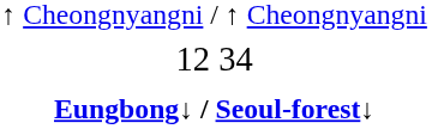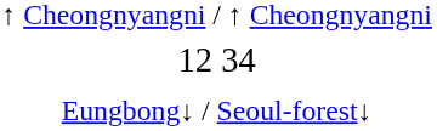row 3 | column 1: bold -> normal
